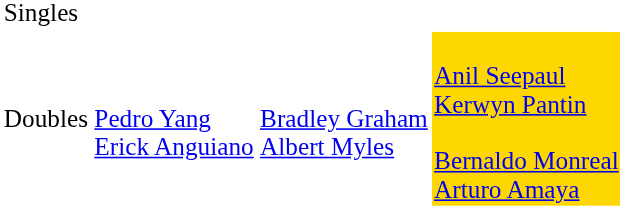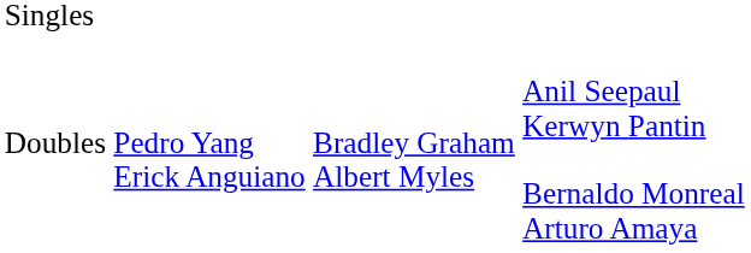Doubles | column 4: gold background -> no background
